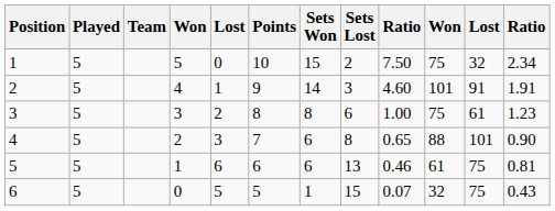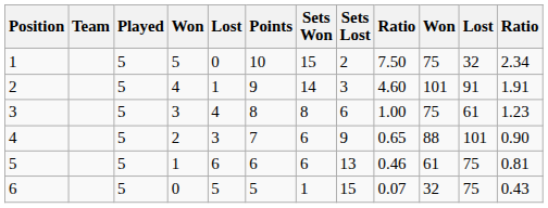columns swapped: Team <-> Played
row 4 | column 5: 2 -> 4
row 5 | Sets Lost: 8 -> 9
